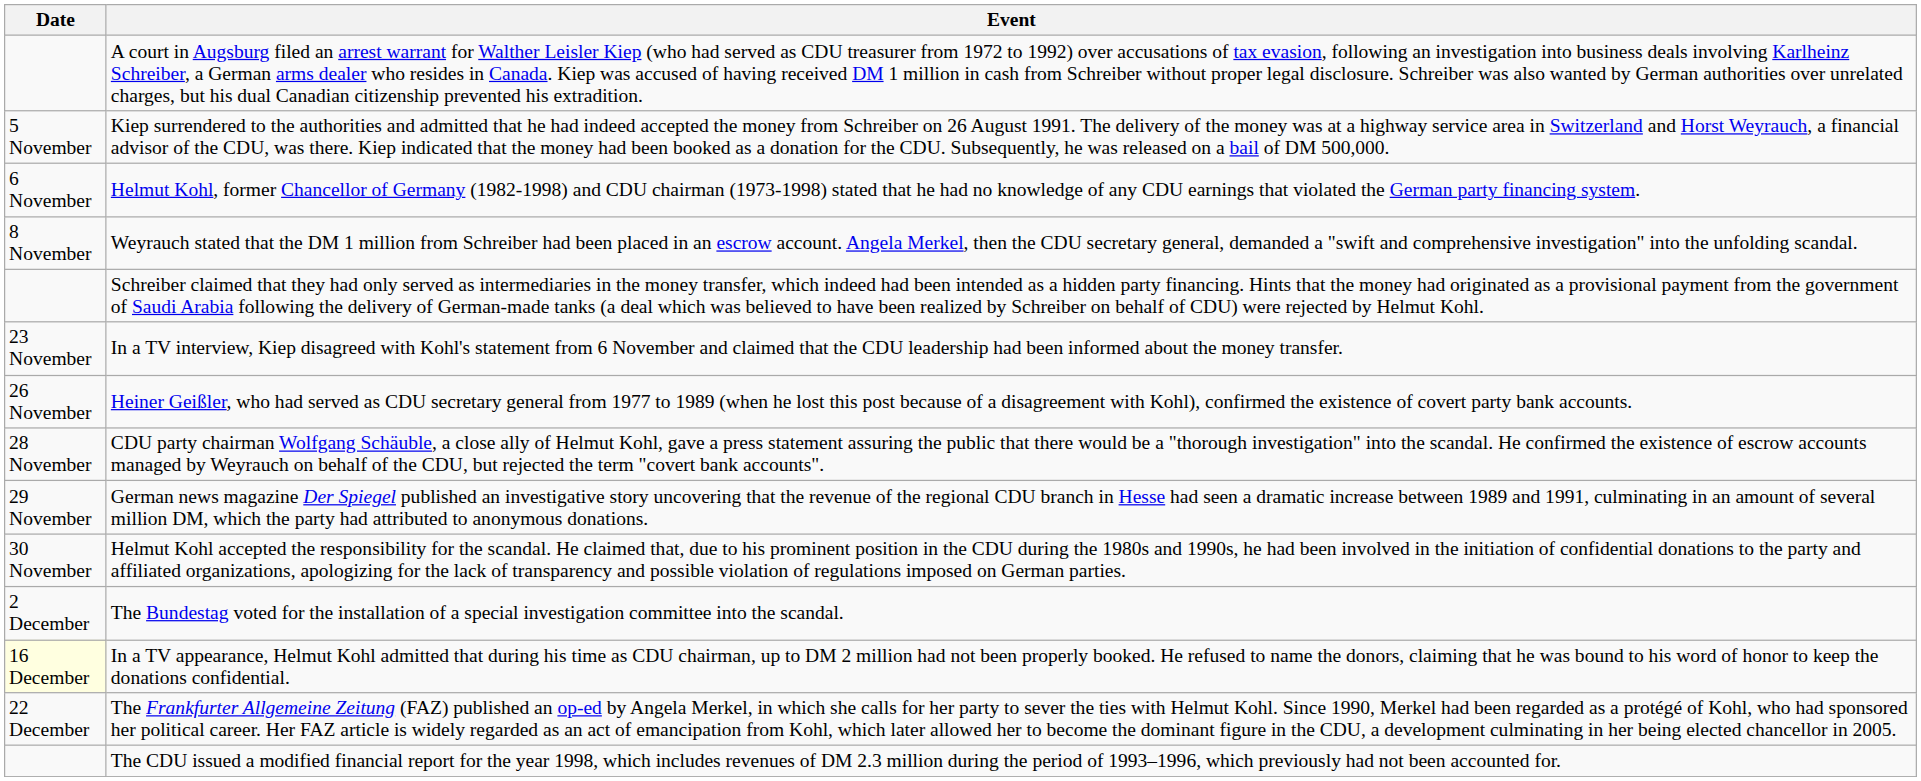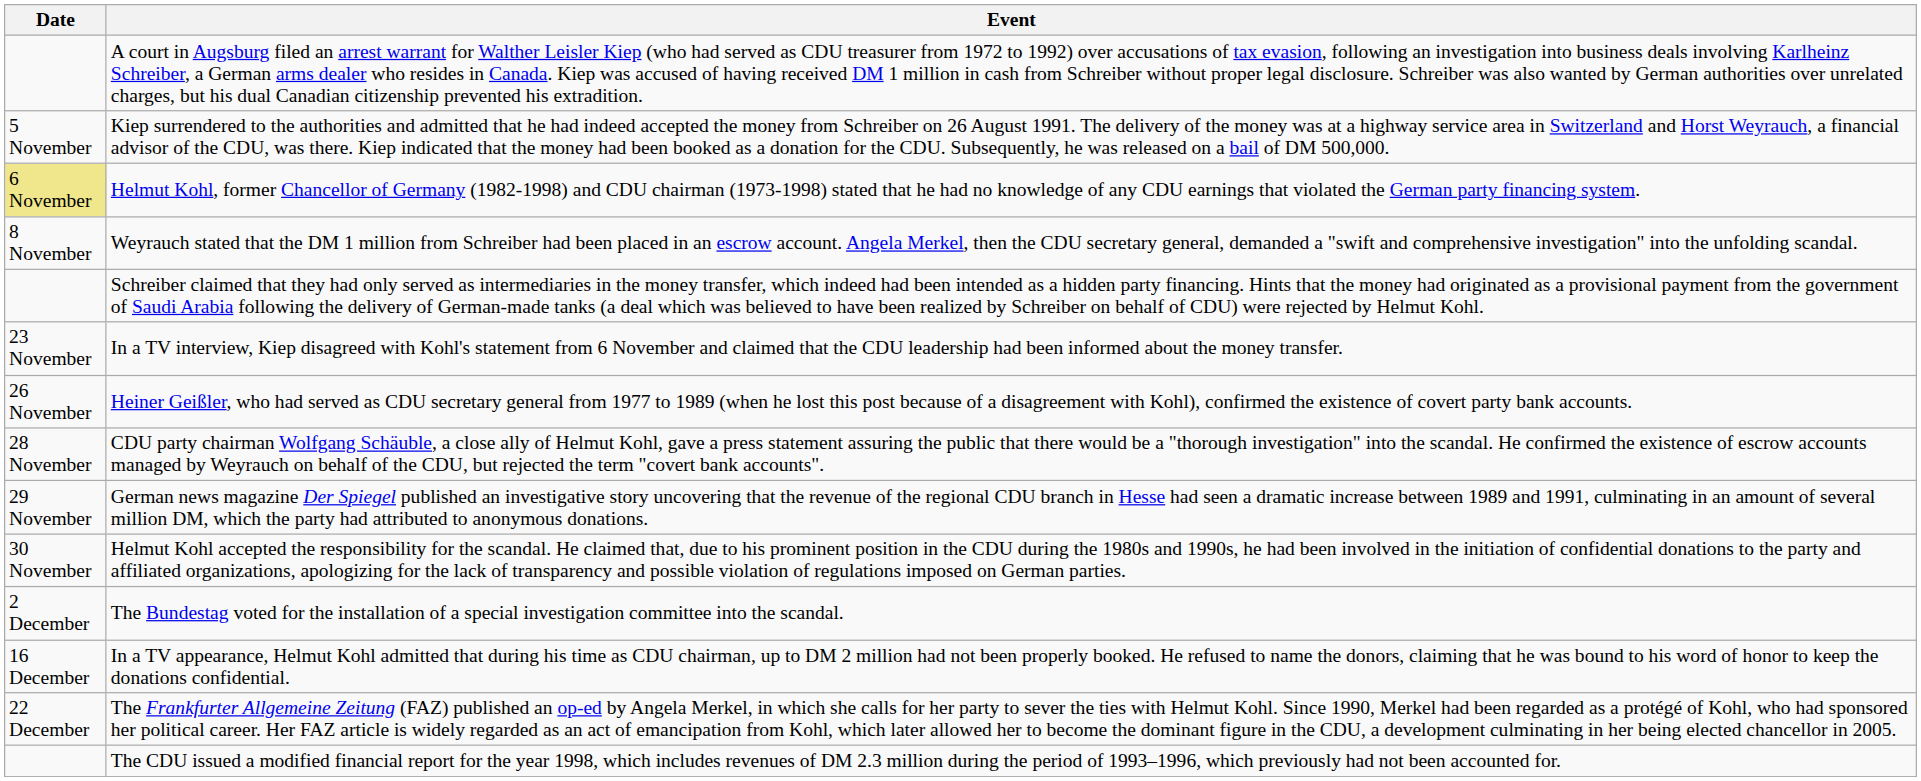row 4 | Date: no background -> khaki background
row 13 | Date: lightyellow background -> no background
